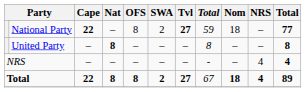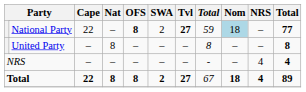National Party | Cape: bold -> normal
National Party | OFS: normal -> bold
National Party | Nom: no background -> lightblue background
United Party | Nat: bold -> normal
